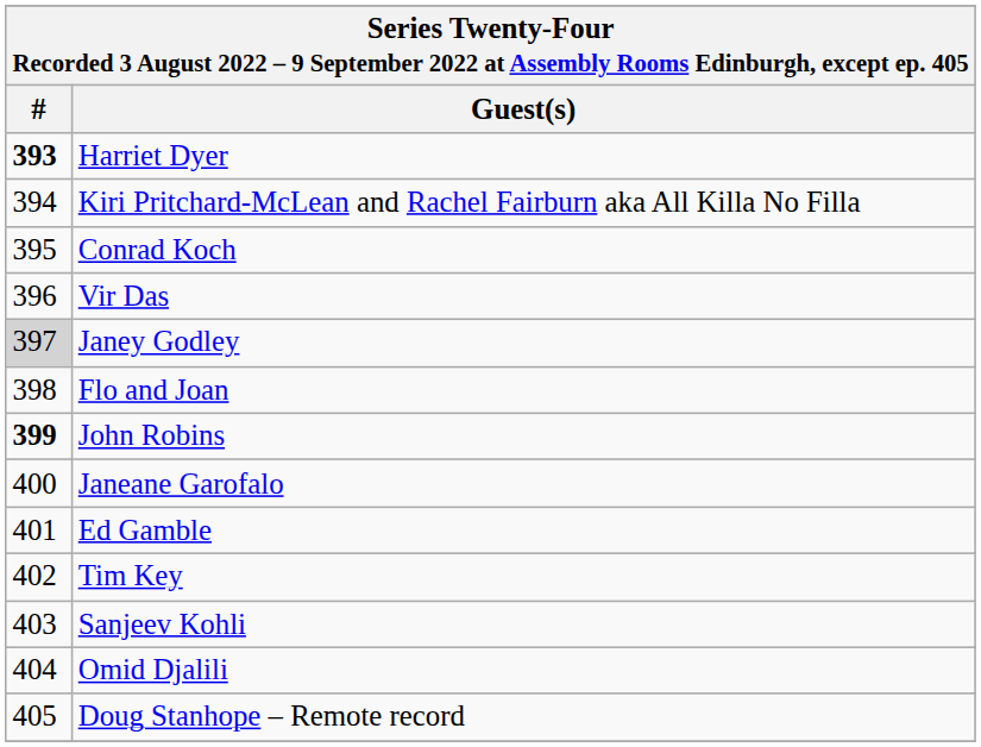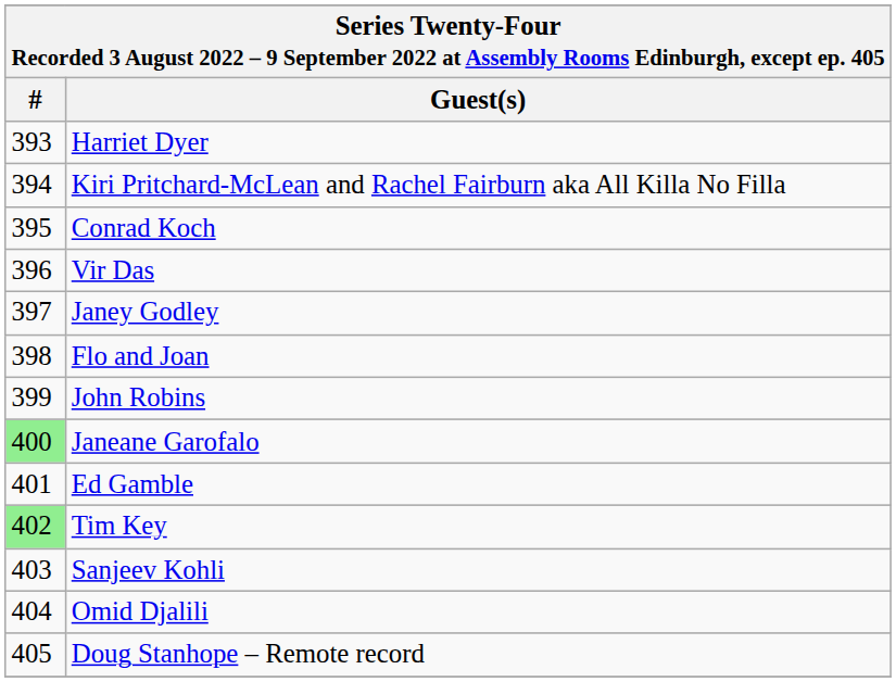Harriet Dyer | #: bold -> normal
Janey Godley | #: lightgrey background -> no background
John Robins | #: bold -> normal
Janeane Garofalo | #: no background -> lightgreen background
Tim Key | #: no background -> lightgreen background
